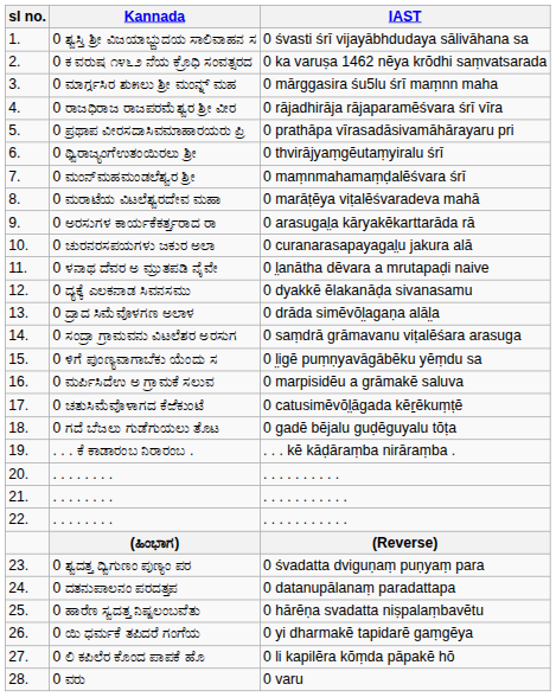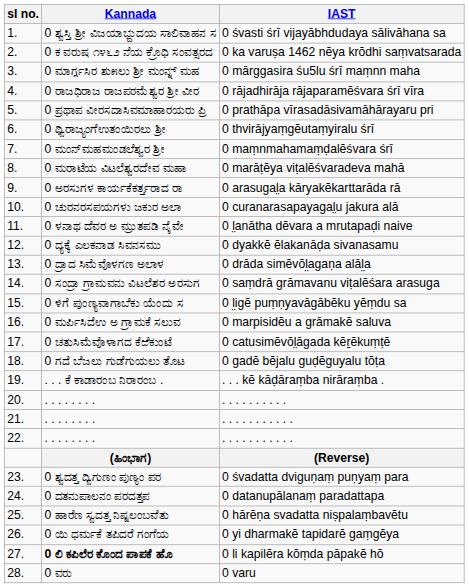0 li kapilĕra kŏṃda pāpakĕ hŏ | Kannada: normal -> bold
